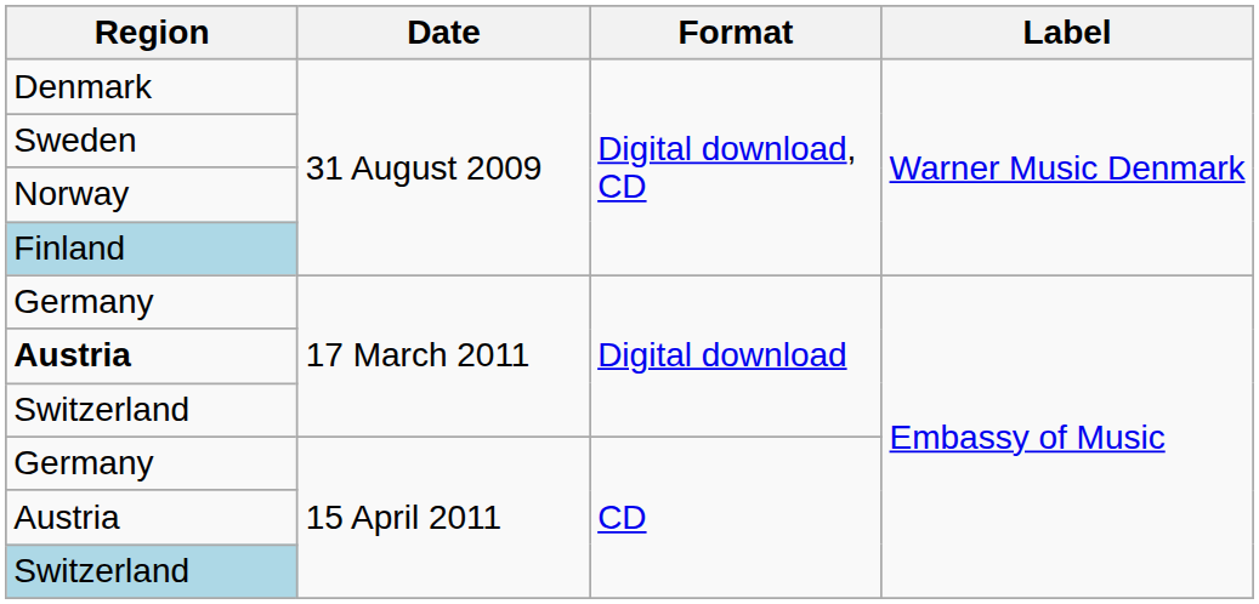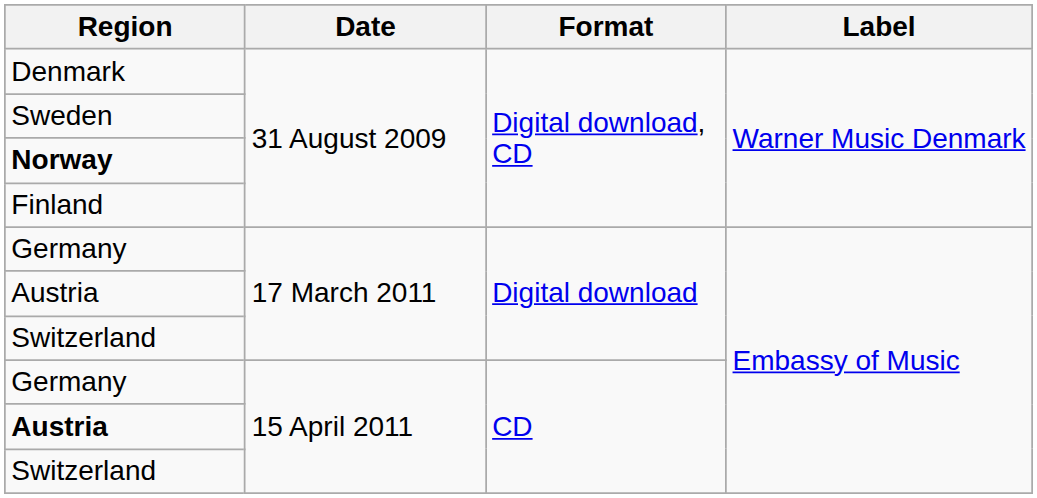Norway | Region: normal -> bold
Finland | Region: lightblue background -> no background
Austria / 17 March 2011 | Region: bold -> normal
Austria / 15 April 2011 | Region: normal -> bold
Switzerland / 15 April 2011 | Region: lightblue background -> no background
